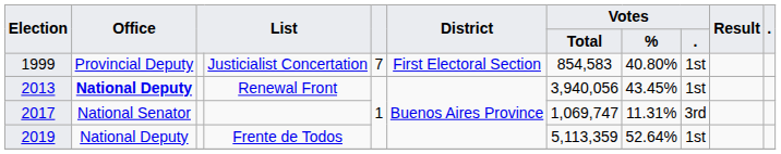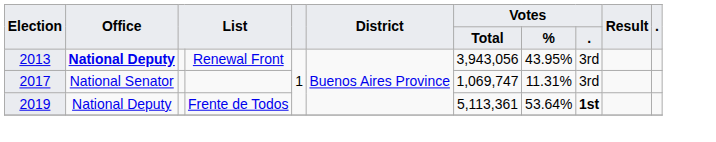- row: 1999 | Provincial Deputy | Justicialist Concertation | 7 | First Electoral Section | 854,583 | 40.80% | 1st
Renewal Front | Votes / Total: 3,940,056 -> 3,943,056
Renewal Front | Votes / %: 43.45% -> 43.95%
Renewal Front | Votes / .: 1st -> 3rd
Frente de Todos | Votes / Total: 5,113,359 -> 5,113,361
Frente de Todos | Votes / %: 52.64% -> 53.64%
Frente de Todos | Votes / .: normal -> bold
